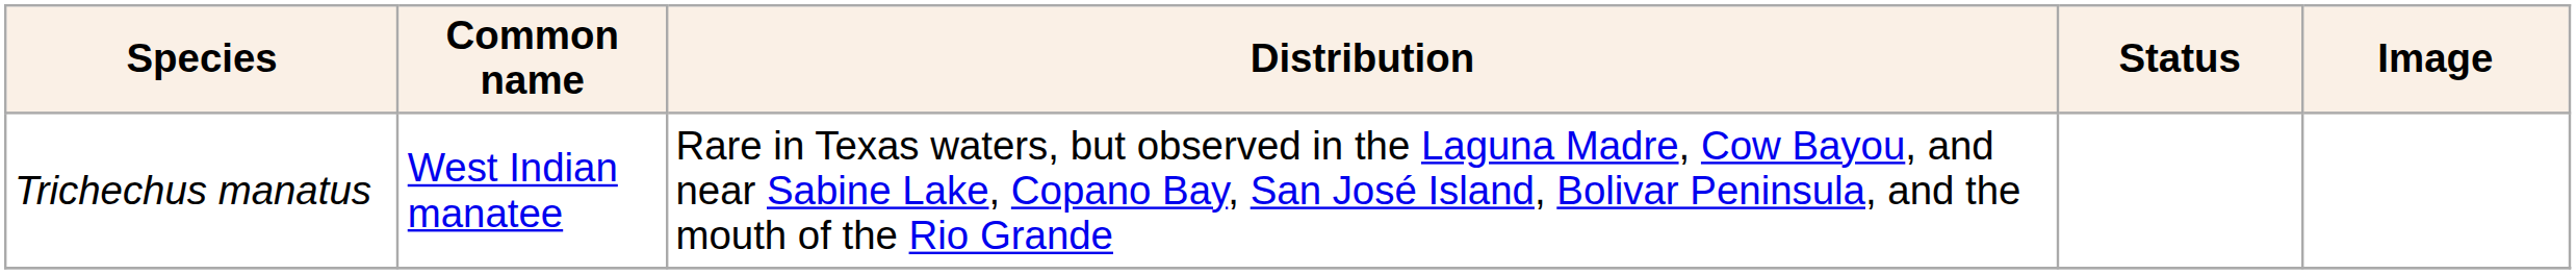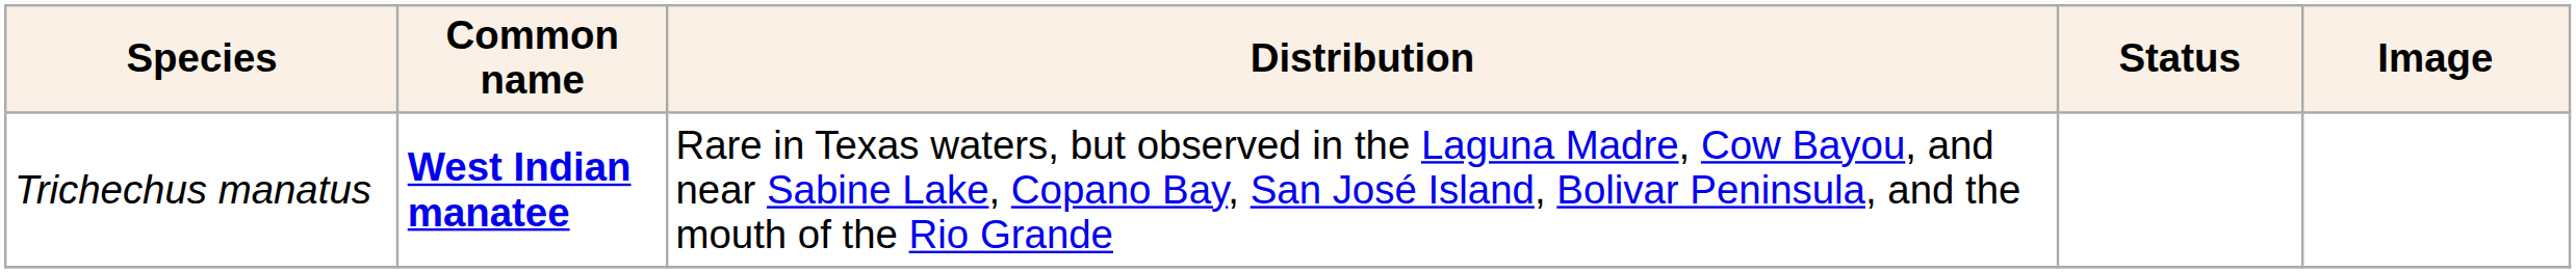Trichechus manatus | Common name: normal -> bold
